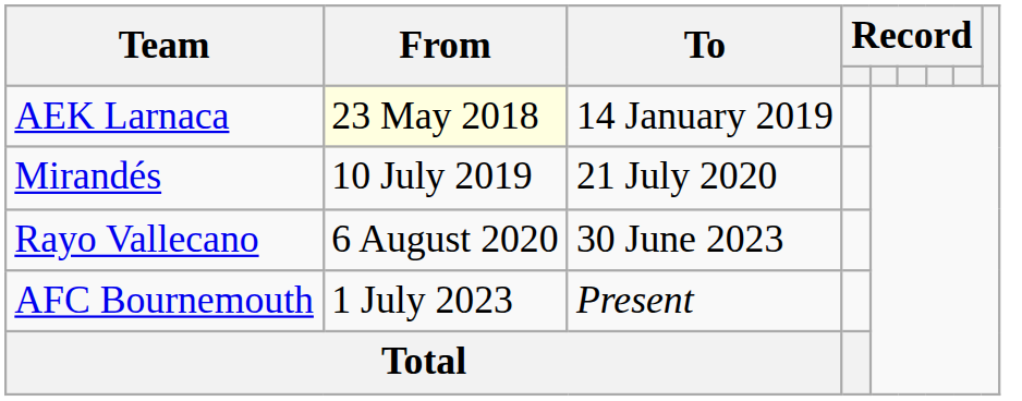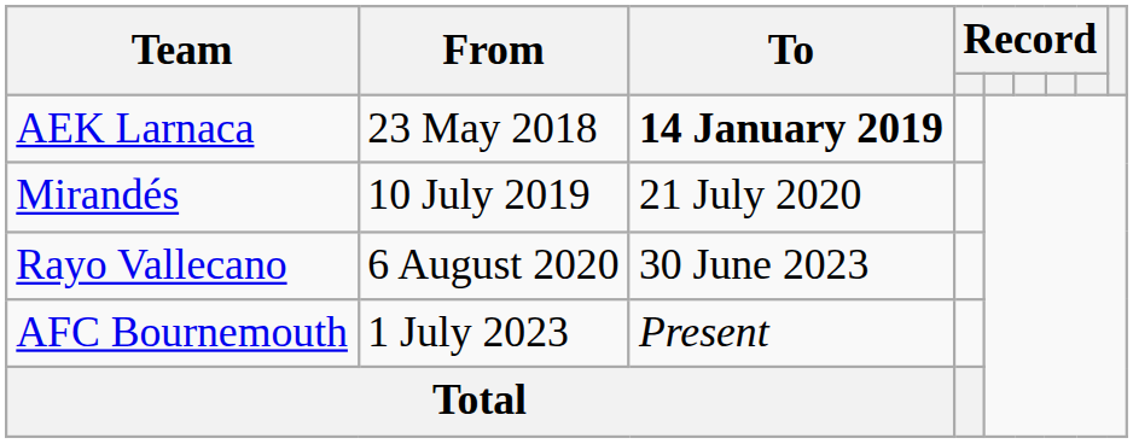AEK Larnaca | From: lightyellow background -> no background
AEK Larnaca | To: normal -> bold
